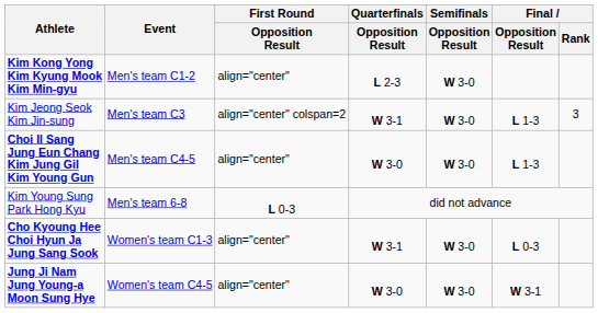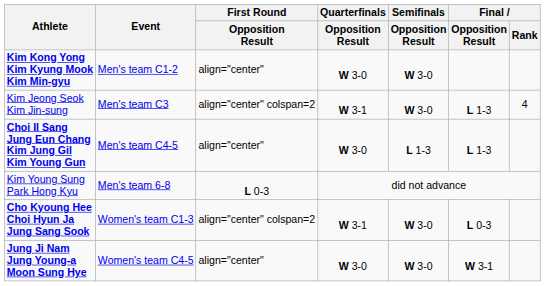Kim Kong Yong Kim Kyung Mook Kim Min-gyu | Quarterfinals / Opposition Result: L 2-3 -> W 3-0
Kim Jeong Seok Kim Jin-sung | Final / Rank: 3 -> 4
Choi Il Sang Jung Eun Chang Kim Jung Gil Kim Young Gun | Semifinals / Opposition Result: W 3-0 -> L 1-3
Cho Kyoung Hee Choi Hyun Ja Jung Sang Sook | First Round / Opposition Result: align="center" -> align="center" colspan=2
